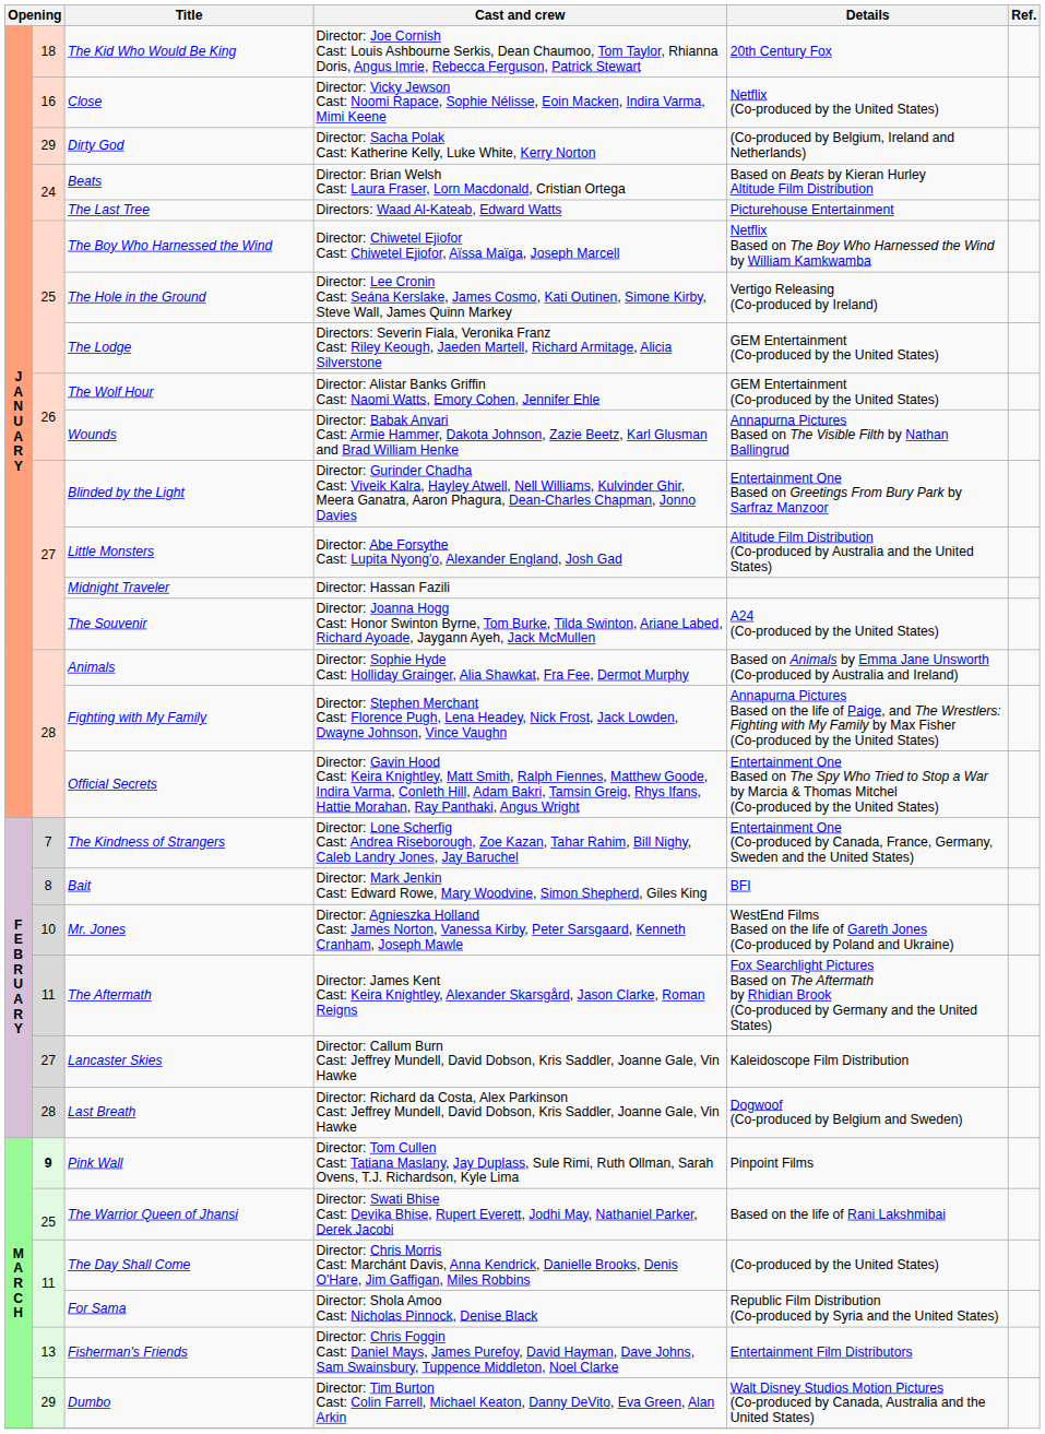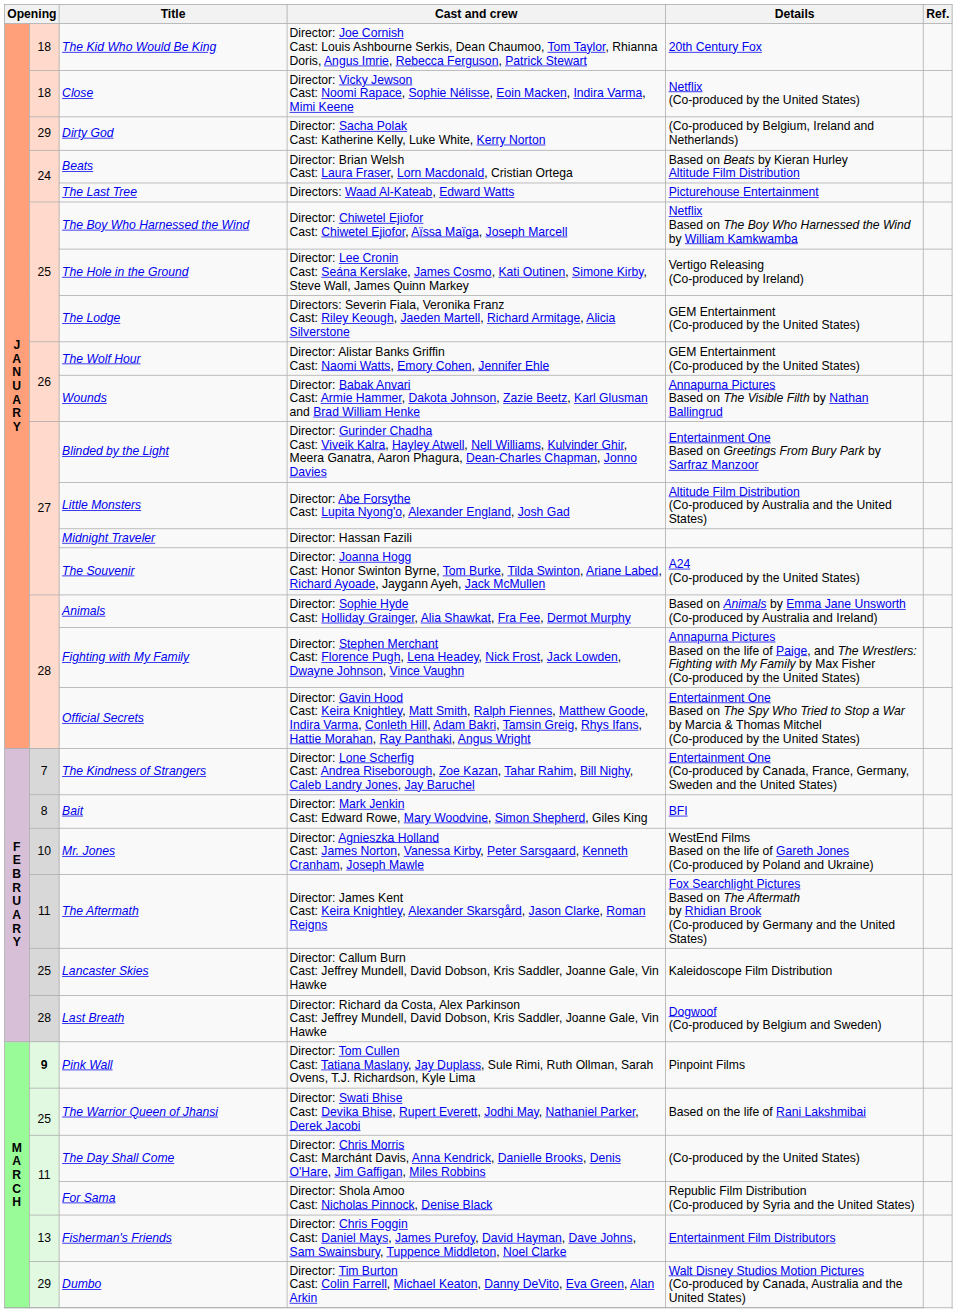Close | column 2: 16 -> 18
Lancaster Skies | column 2: 27 -> 25
